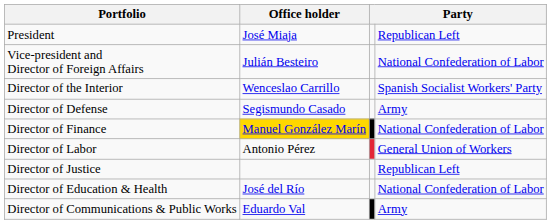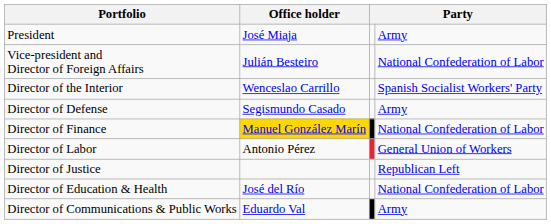President | column 4: Republican Left -> Army
